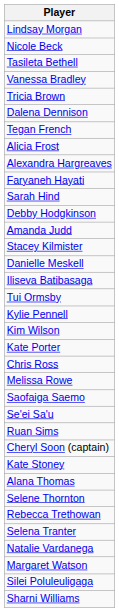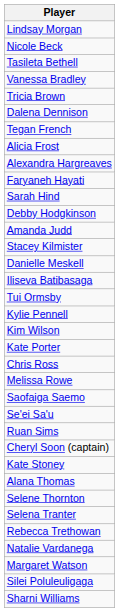row 31 | column 1: Rebecca Trethowan -> Selena Tranter
row 32 | column 1: Selena Tranter -> Rebecca Trethowan
